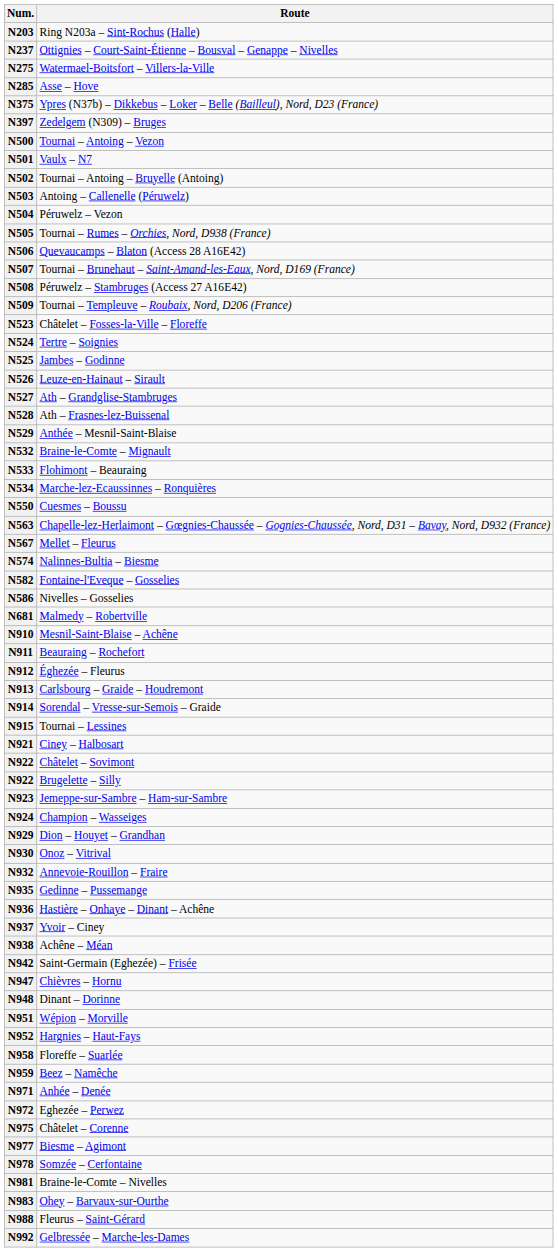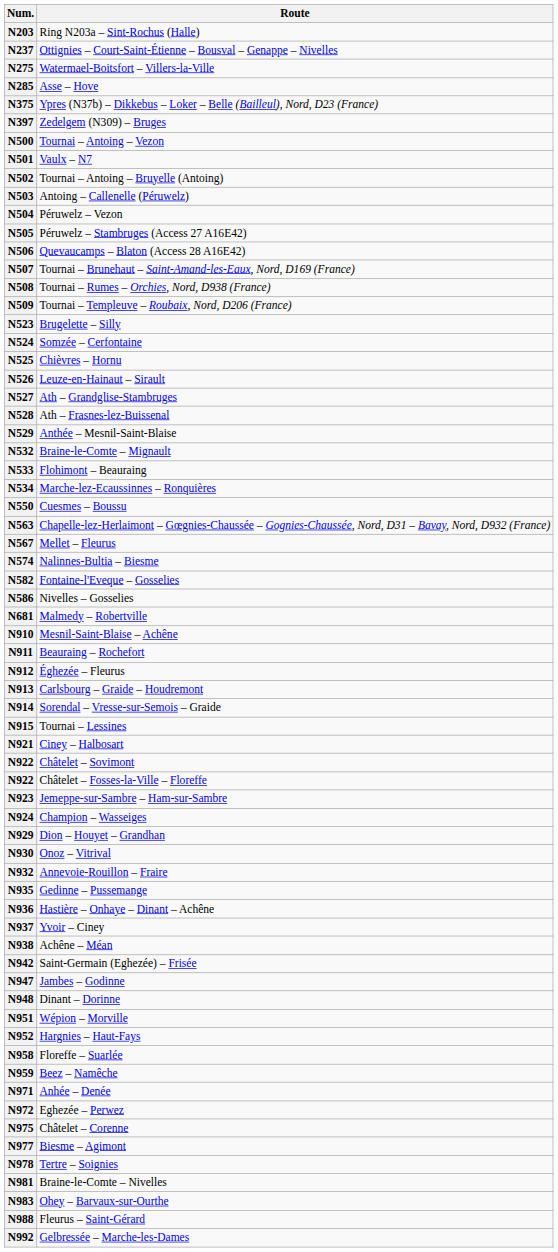row 13 | Route: Tournai – Rumes – Orchies, Nord, D938 (France) -> Péruwelz – Stambruges (Access 27 A16E42)
row 16 | Route: Péruwelz – Stambruges (Access 27 A16E42) -> Tournai – Rumes – Orchies, Nord, D938 (France)
row 18 | Route: Châtelet – Fosses-la-Ville – Floreffe -> Brugelette – Silly
row 19 | Route: Tertre – Soignies -> Somzée – Cerfontaine
row 20 | Route: Jambes – Godinne -> Chièvres – Hornu
row 43 | Route: Brugelette – Silly -> Châtelet – Fosses-la-Ville – Floreffe
row 54 | Route: Chièvres – Hornu -> Jambes – Godinne
row 64 | Route: Somzée – Cerfontaine -> Tertre – Soignies
